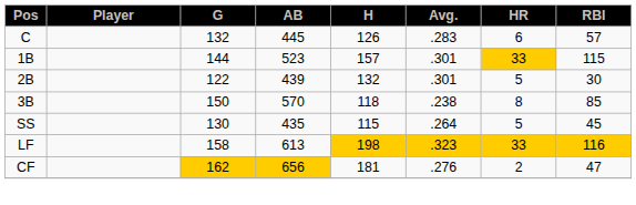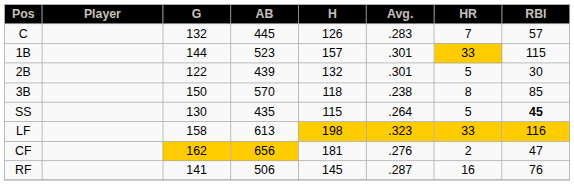C | HR: 6 -> 7
SS | RBI: normal -> bold
+ row: RF | 141 | 506 | 145 | .287 | 16 | 76
